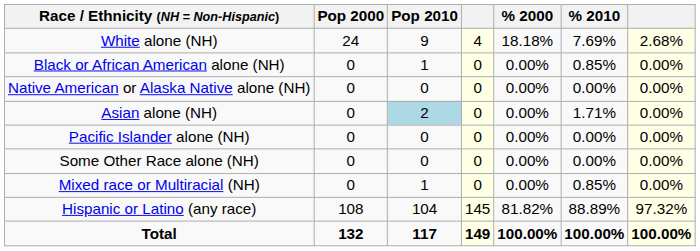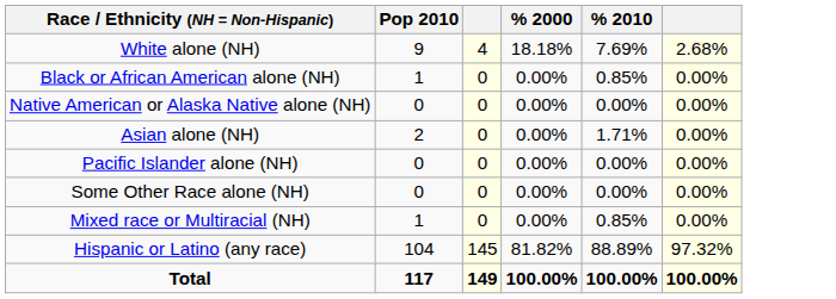- column: Pop 2000 | 24 | 0 | 0 | 0 | 0 | 0 | 0 | 108 | 132
Asian alone (NH) | Pop 2010: lightblue background -> no background
